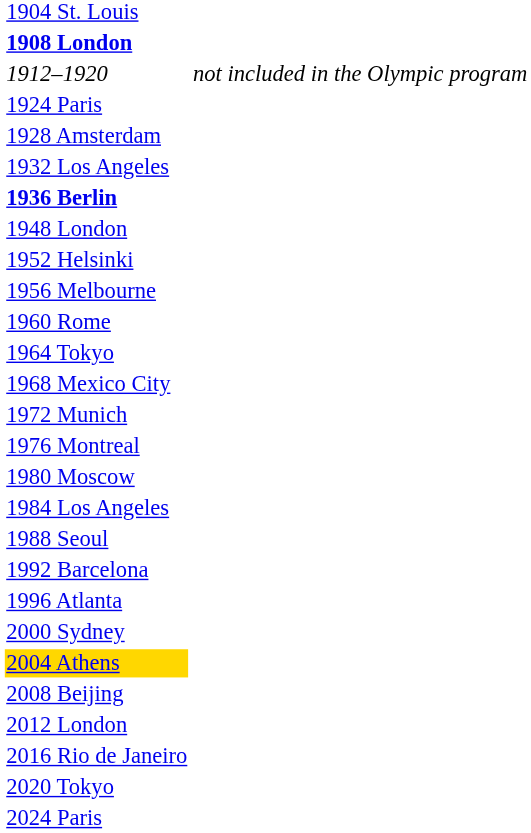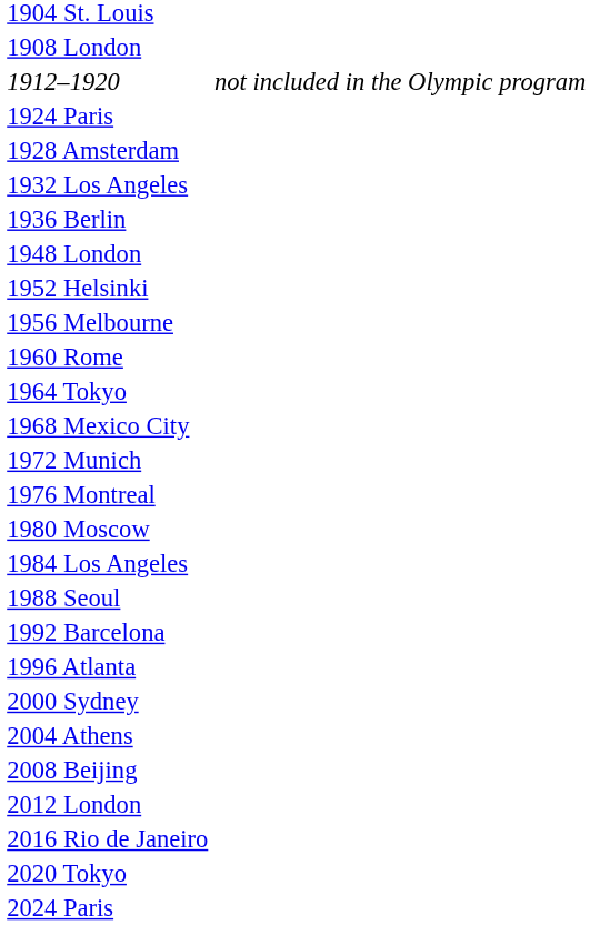1908 London | column 1: bold -> normal
1936 Berlin | column 1: bold -> normal
2004 Athens | column 1: gold background -> no background
